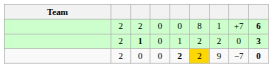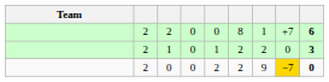row 3 | column 3: bold -> normal
row 4 | column 5: bold -> normal
row 4 | column 6: gold background -> no background
row 4 | column 8: no background -> gold background
